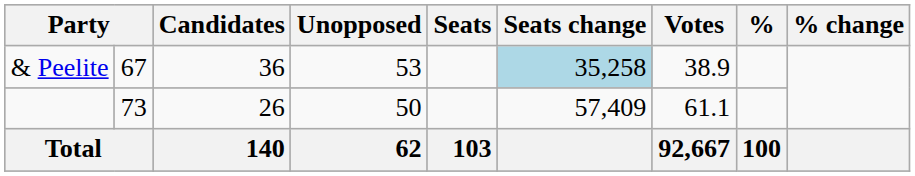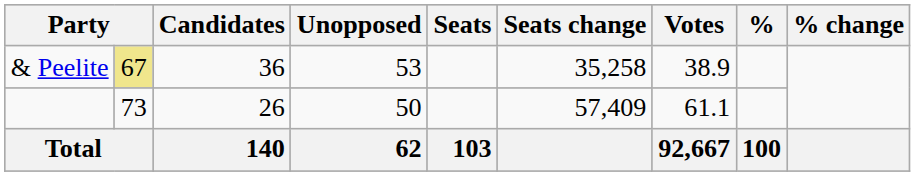& Peelite | column 2: no background -> khaki background
& Peelite | Seats change: lightblue background -> no background
